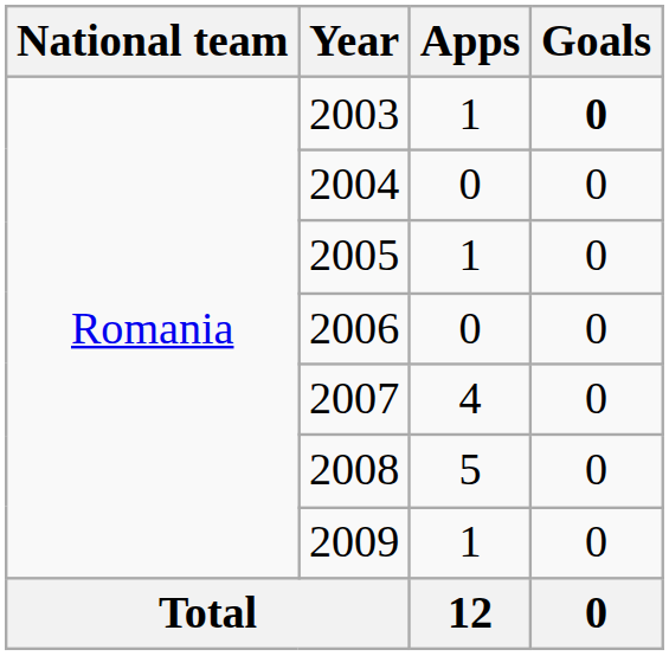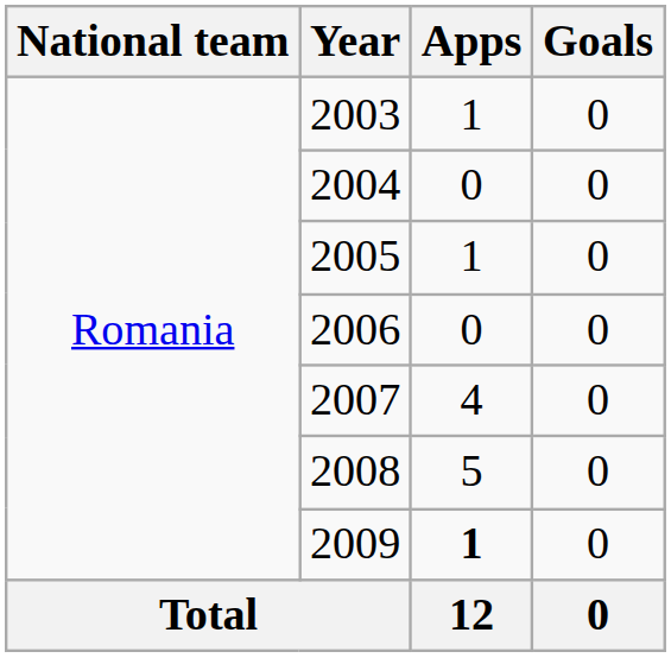2003 | Goals: bold -> normal
2009 | Apps: normal -> bold
